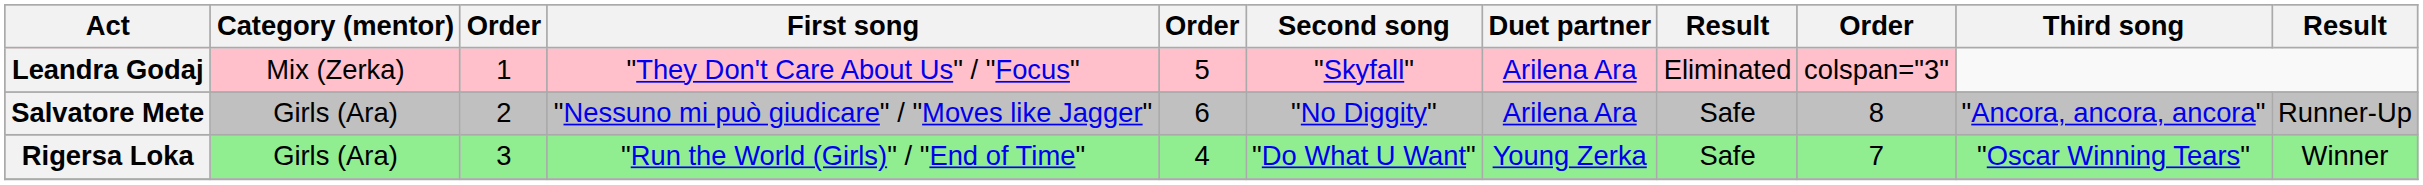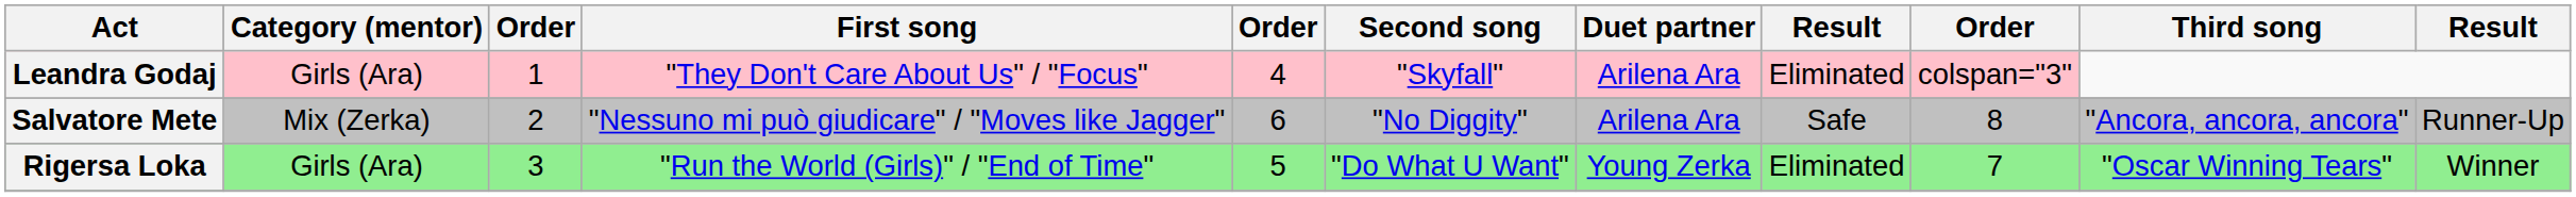Leandra Godaj | Category (mentor): Mix (Zerka) -> Girls (Ara)
Leandra Godaj | column 5: 5 -> 4
Salvatore Mete | Category (mentor): Girls (Ara) -> Mix (Zerka)
Rigersa Loka | column 5: 4 -> 5
Rigersa Loka | column 8: Safe -> Eliminated
